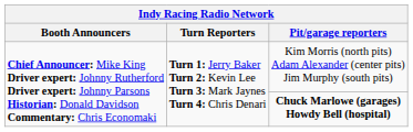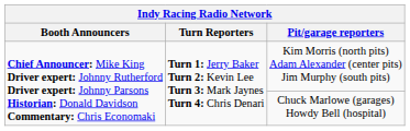Chuck Marlowe (garages) Howdy Bell (hospital) | Pit/garage reporters: bold -> normal
